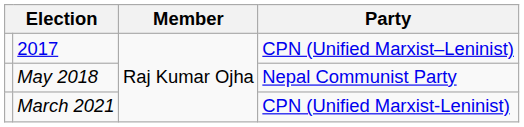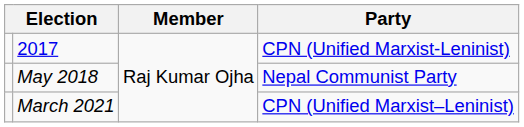2017 | Party: CPN (Unified Marxist–Leninist) -> CPN (Unified Marxist-Leninist)
March 2021 | Party: CPN (Unified Marxist-Leninist) -> CPN (Unified Marxist–Leninist)
